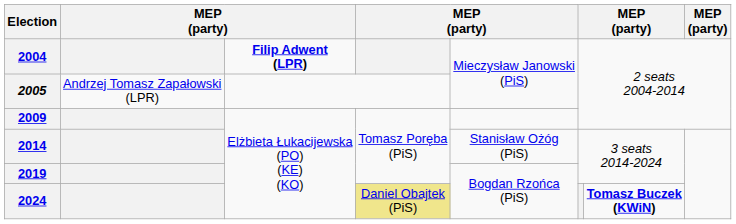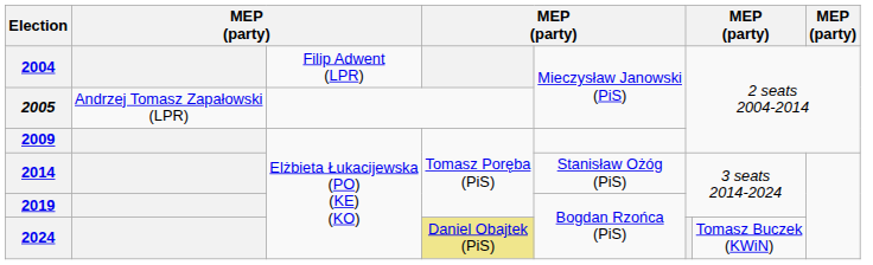2004 | column 3: bold -> normal
2024 | column 7: bold -> normal
